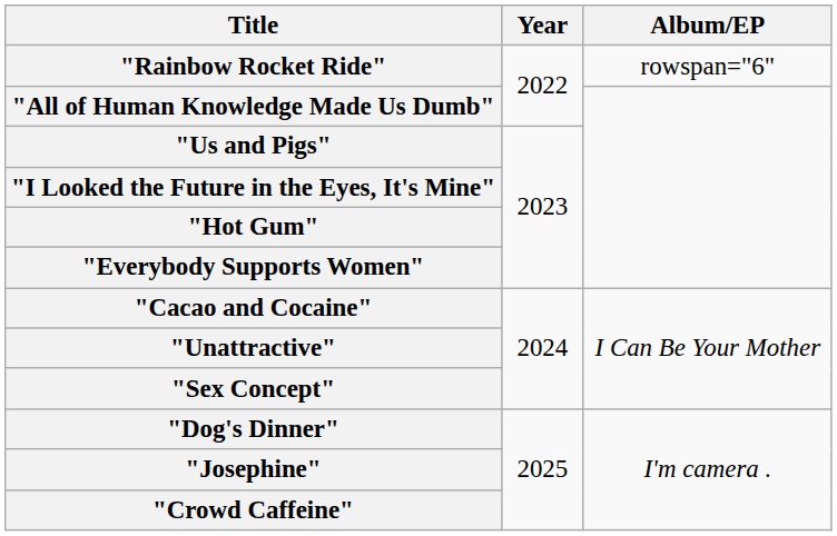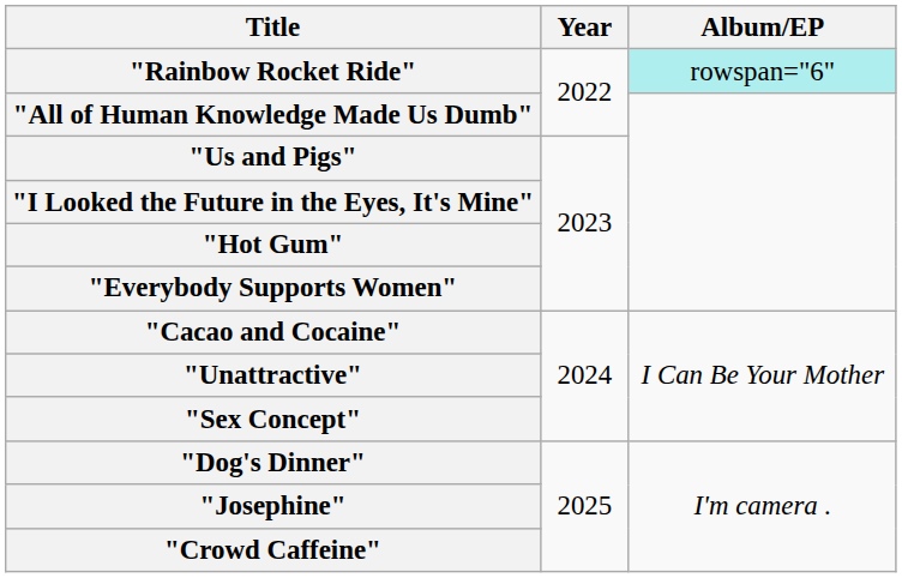"Rainbow Rocket Ride" | Album/EP: no background -> paleturquoise background
